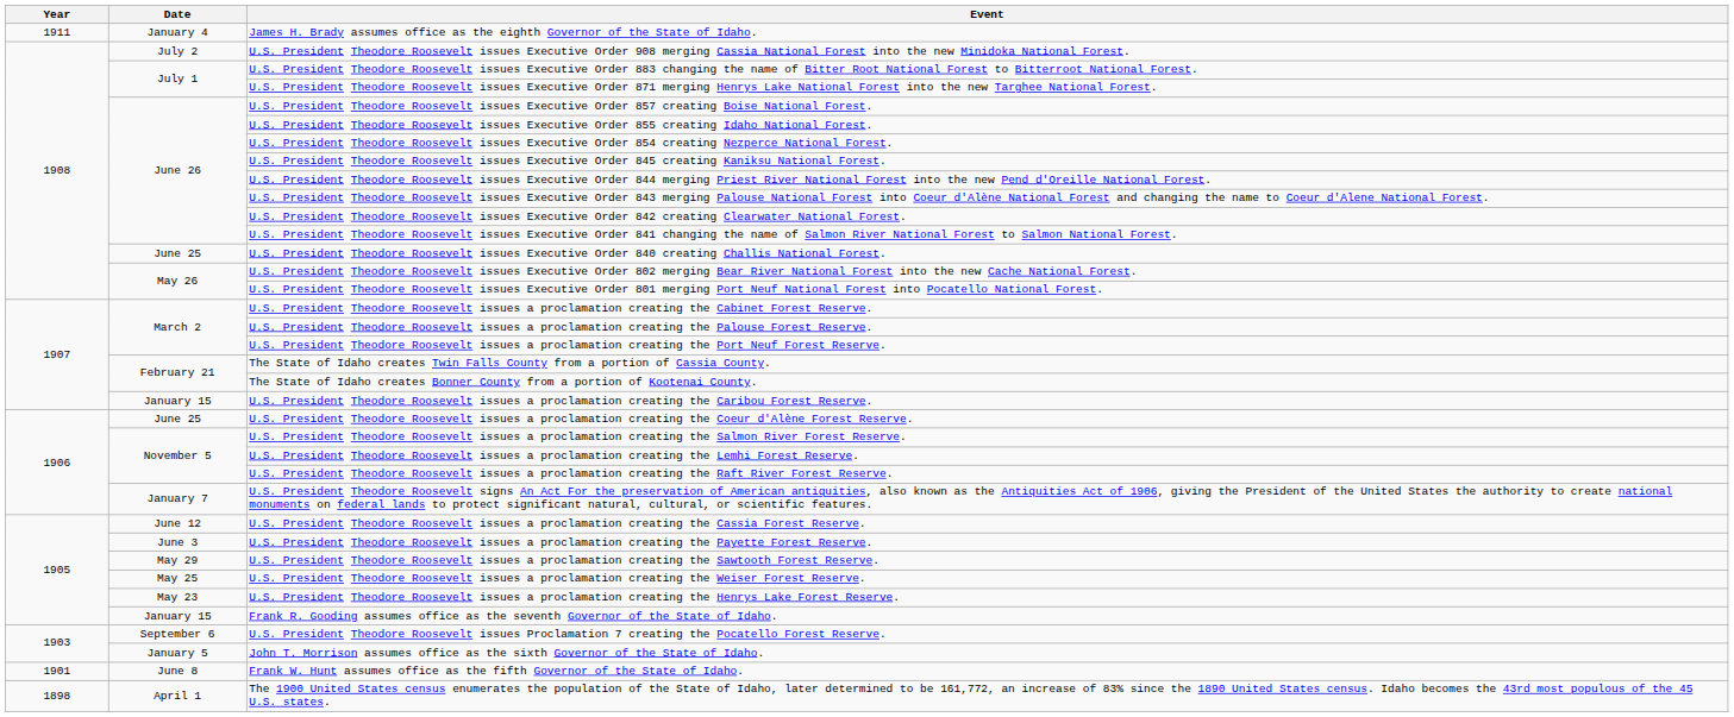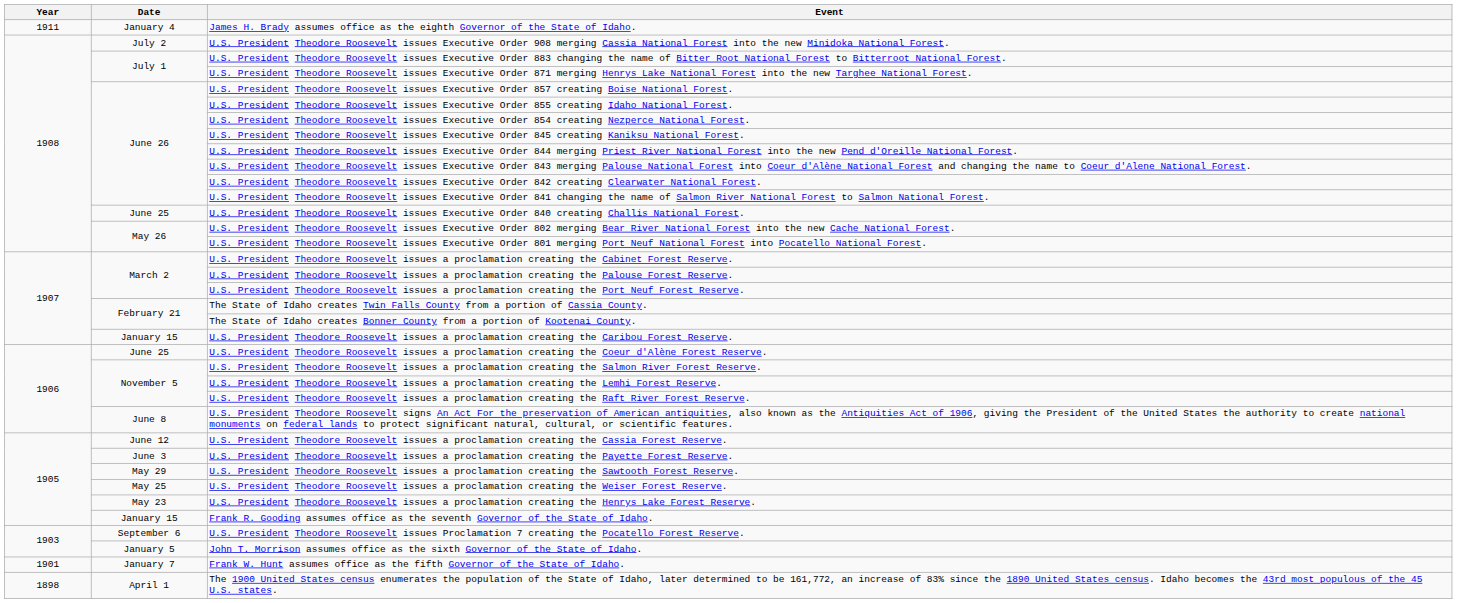row 27 | Date: January 7 -> June 8
row 36 | Date: June 8 -> January 7
